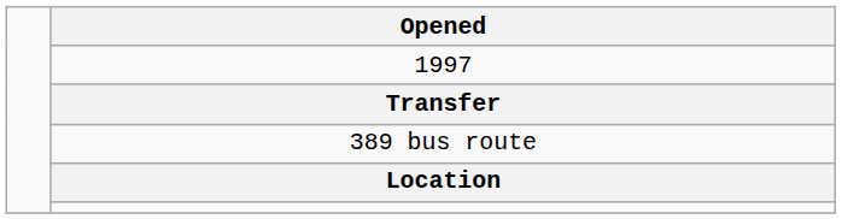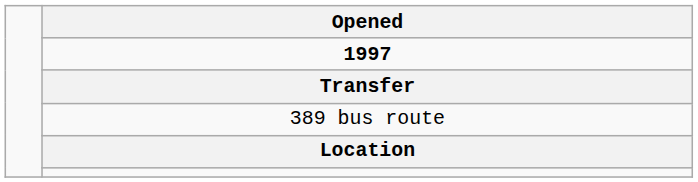1997 | Opened: normal -> bold
